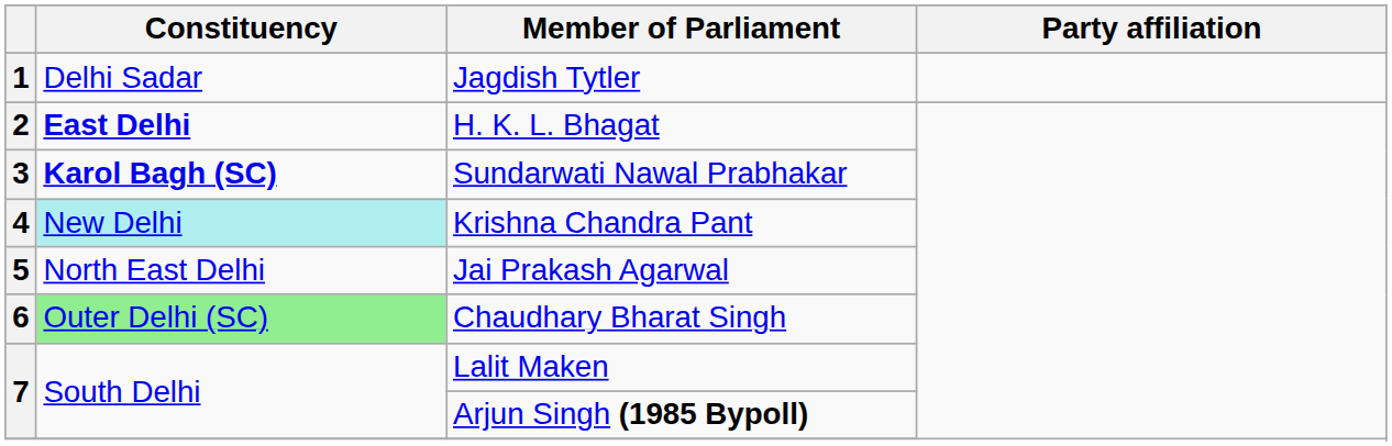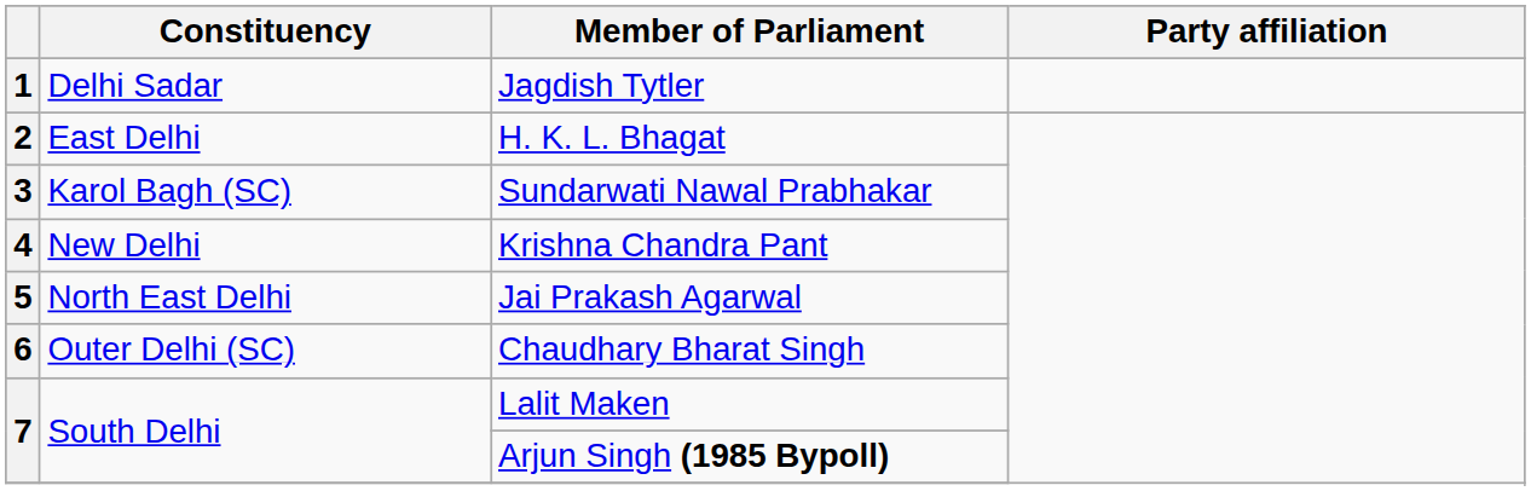H. K. L. Bhagat | Constituency: bold -> normal
Sundarwati Nawal Prabhakar | Constituency: bold -> normal
Krishna Chandra Pant | Constituency: paleturquoise background -> no background
Chaudhary Bharat Singh | Constituency: lightgreen background -> no background
